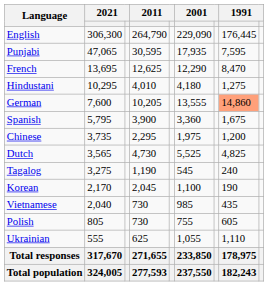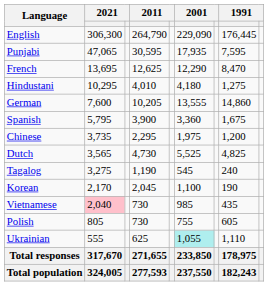German | column 8: lightsalmon background -> no background
Vietnamese | column 2: no background -> pink background
Ukrainian | column 6: no background -> paleturquoise background
